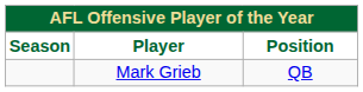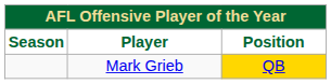Mark Grieb | Position: no background -> gold background
